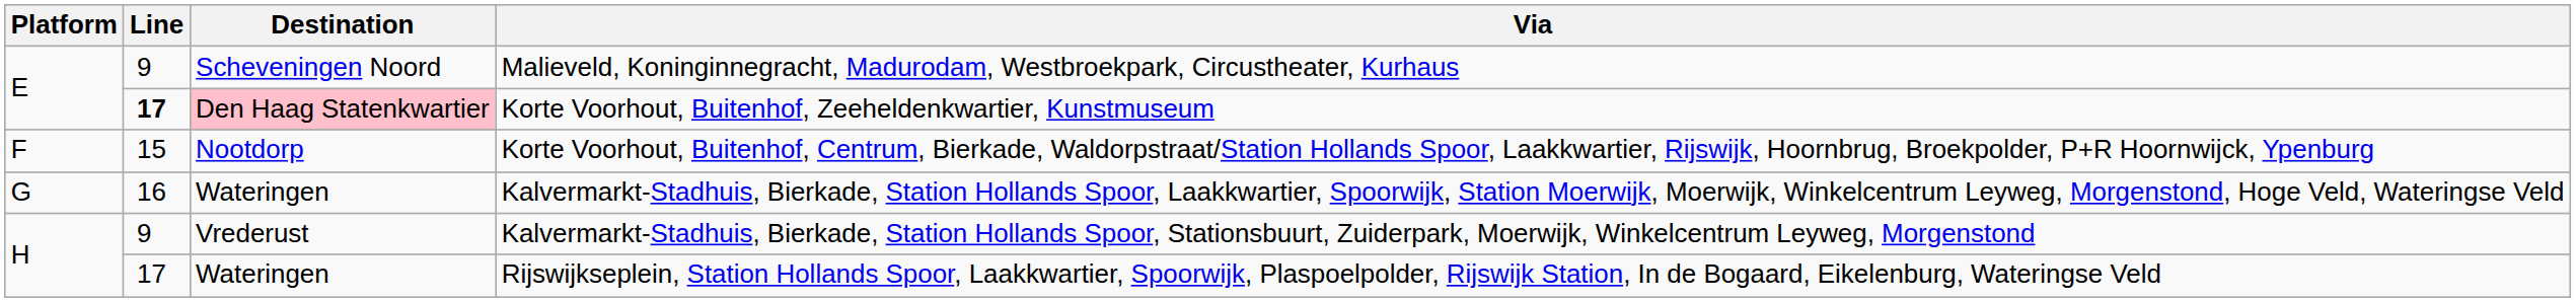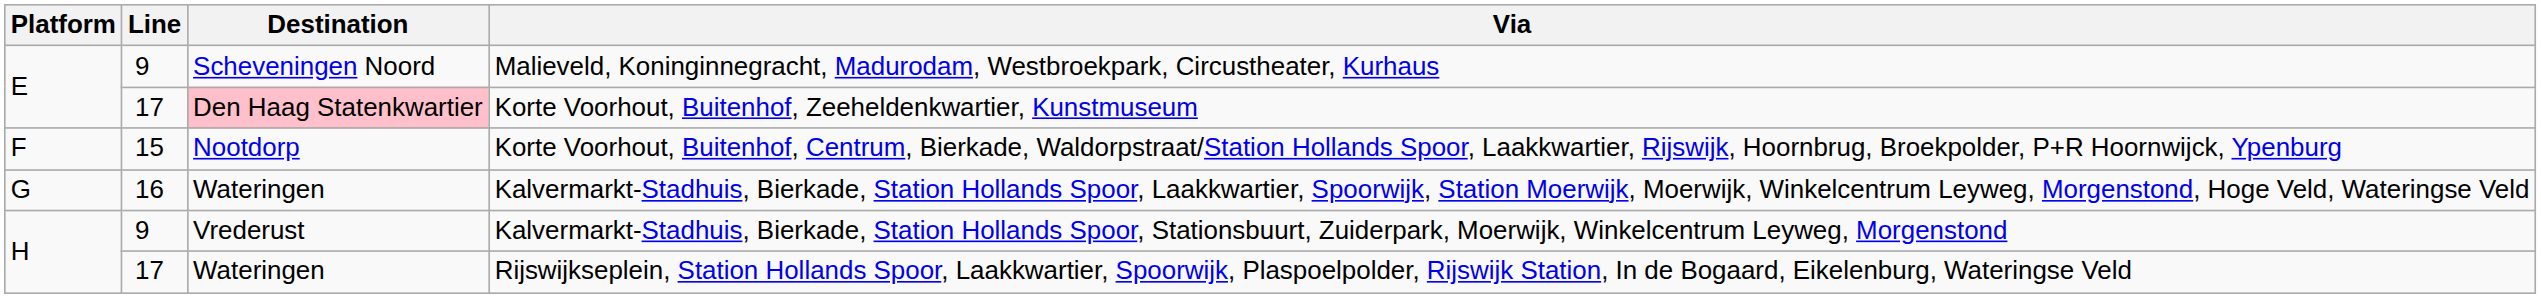Korte Voorhout, Buitenhof, Zeeheldenkwartier, Kunstmuseum | Line: bold -> normal
